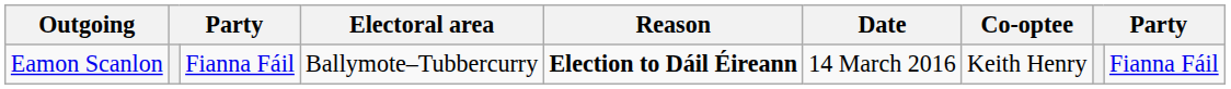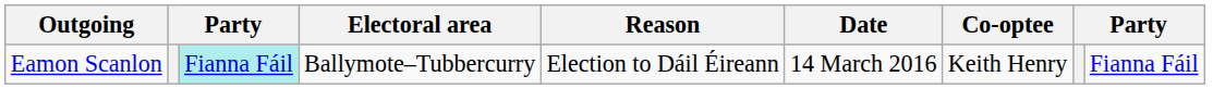Eamon Scanlon | column 3: no background -> paleturquoise background
Eamon Scanlon | Reason: bold -> normal
